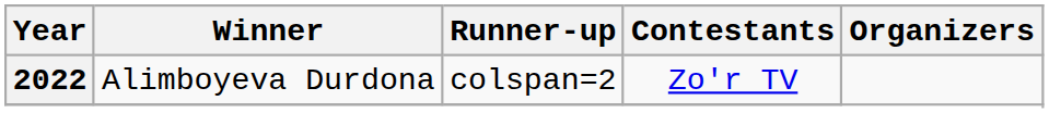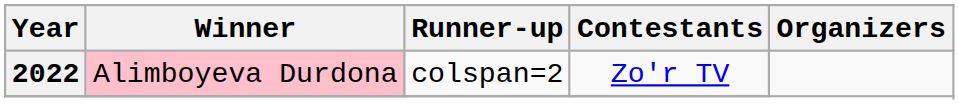2022 | Winner: no background -> pink background
